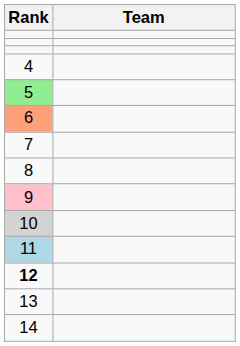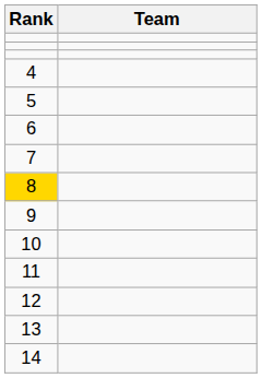row 6 | Rank: lightgreen background -> no background
row 7 | Rank: lightsalmon background -> no background
row 9 | Rank: no background -> gold background
row 10 | Rank: pink background -> no background
row 11 | Rank: lightgrey background -> no background
row 12 | Rank: lightblue background -> no background
row 13 | Rank: bold -> normal
